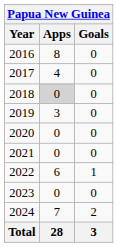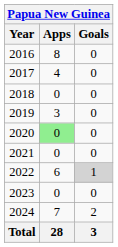2018 | Apps: lightgrey background -> no background
2020 | Apps: no background -> lightgreen background
2022 | Goals: no background -> lightgrey background
